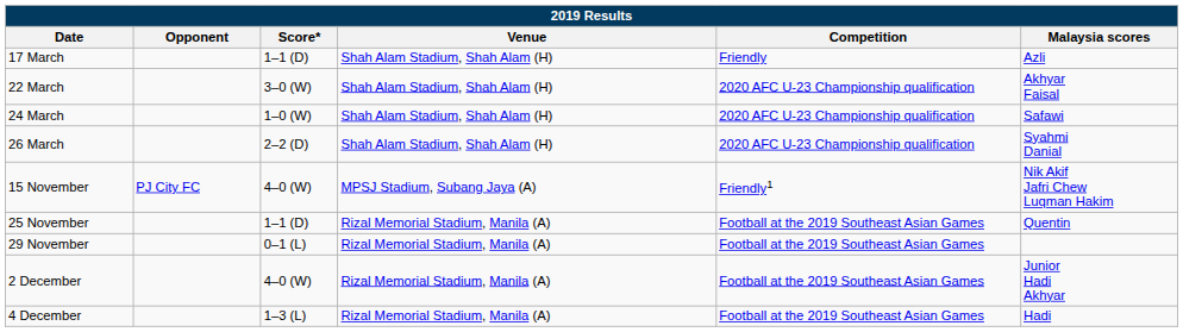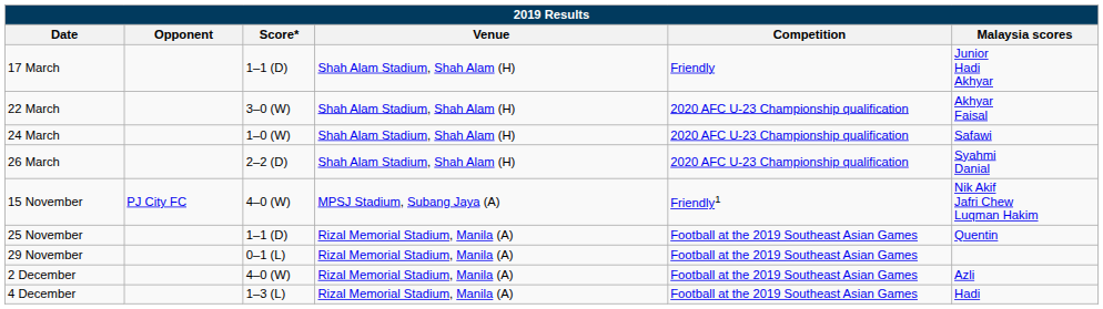17 March | Malaysia scores: Azli -> Junior Hadi Akhyar
2 December | Malaysia scores: Junior Hadi Akhyar -> Azli
